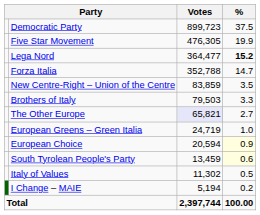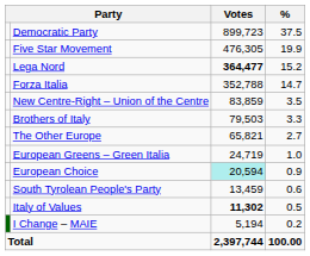Lega Nord | Votes: normal -> bold
Lega Nord | %: bold -> normal
The Other Europe | Votes: lavender background -> no background
European Choice | Votes: no background -> paleturquoise background
European Choice | %: lightyellow background -> no background
South Tyrolean People's Party | %: lightyellow background -> no background
Italy of Values | Votes: normal -> bold
